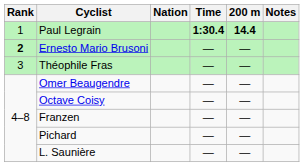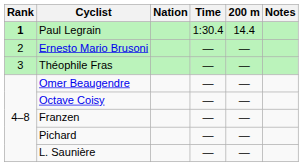Paul Legrain | Rank: normal -> bold
Paul Legrain | Time: bold -> normal
Paul Legrain | 200 m: bold -> normal
Ernesto Mario Brusoni | Rank: bold -> normal
